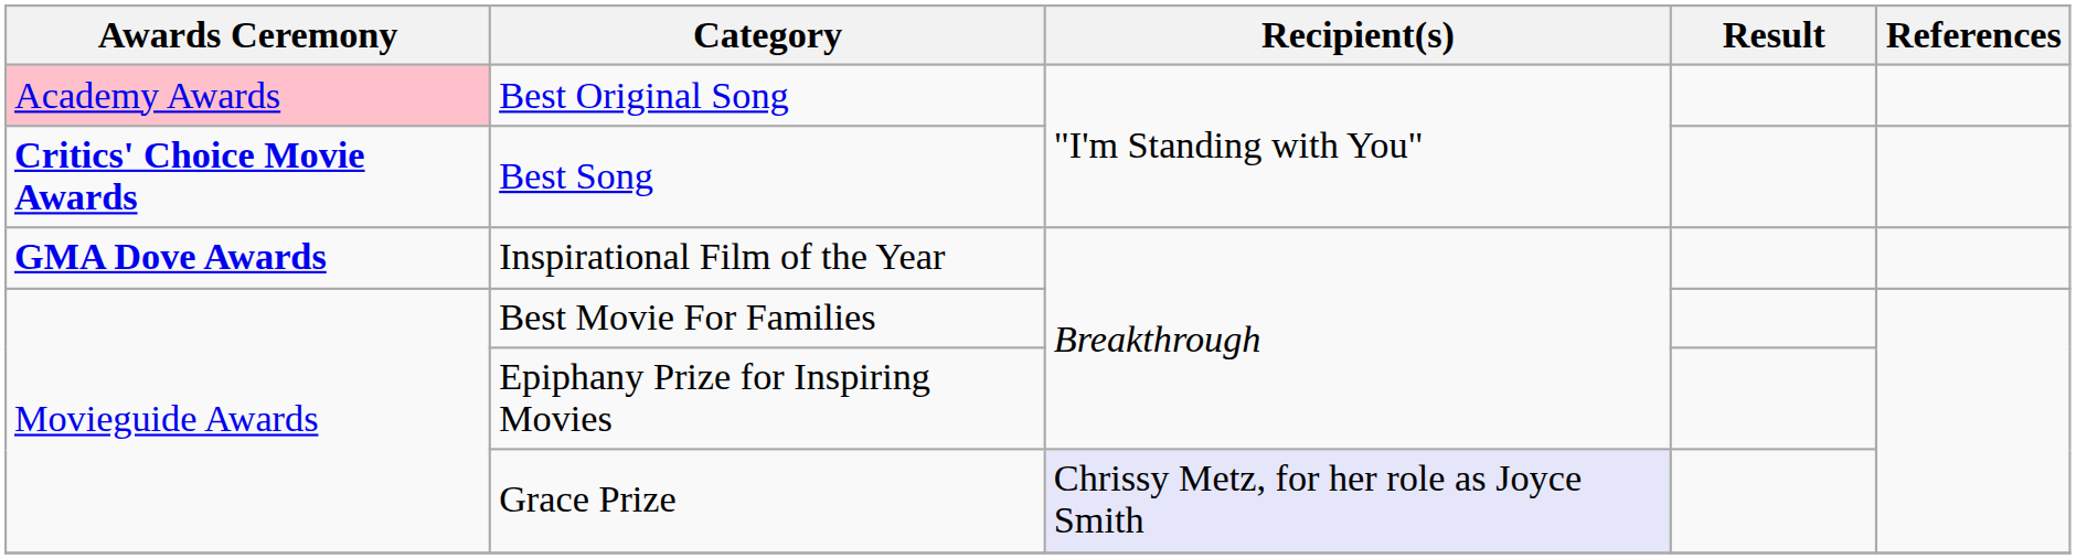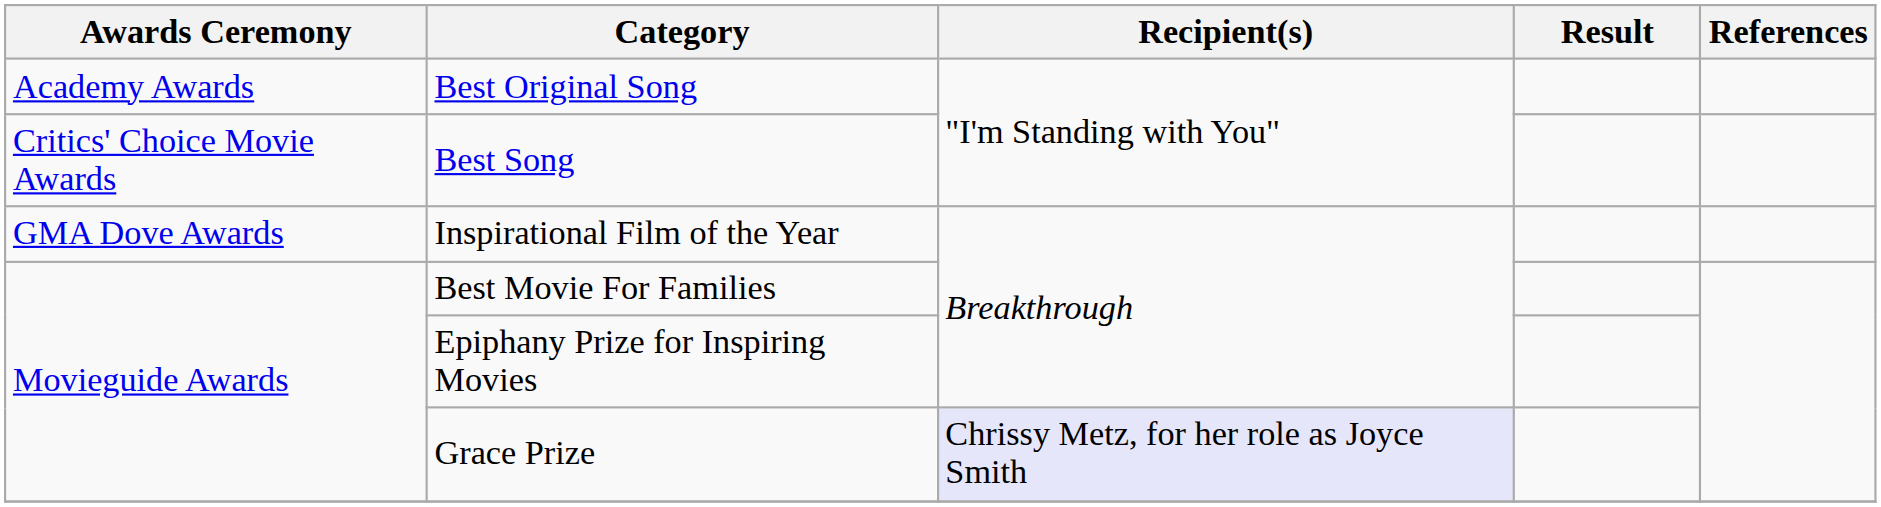Best Original Song | Awards Ceremony: pink background -> no background
Best Song | Awards Ceremony: bold -> normal
Inspirational Film of the Year | Awards Ceremony: bold -> normal
